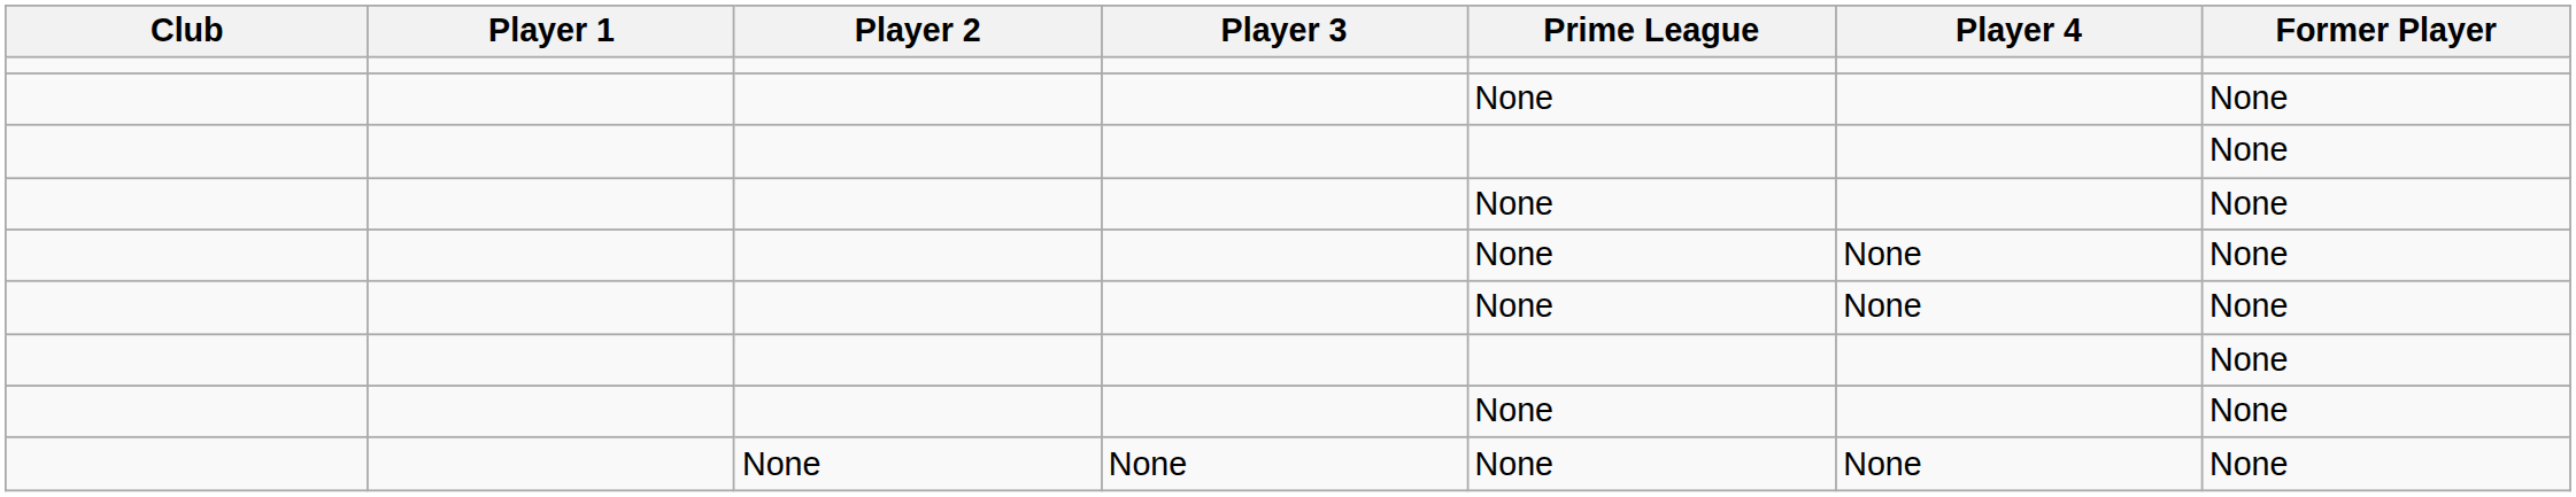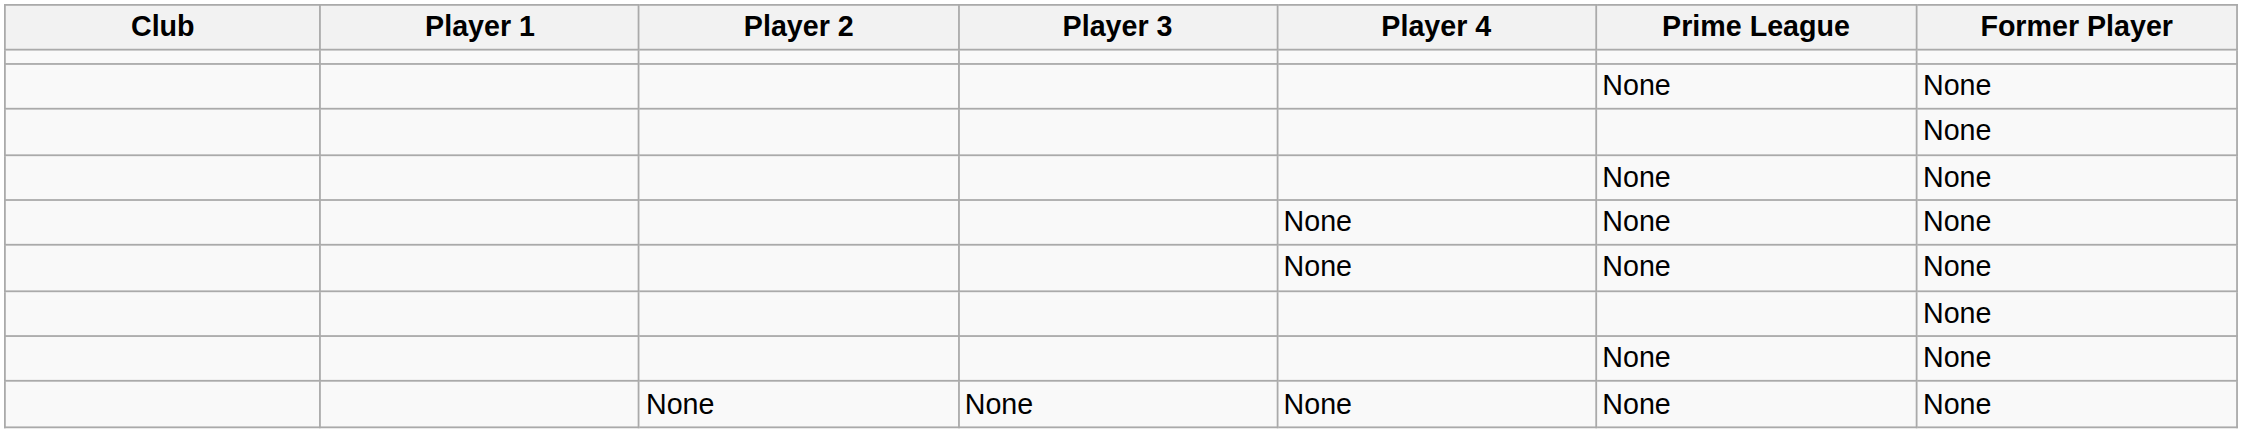columns swapped: Player 4 <-> Prime League
